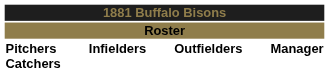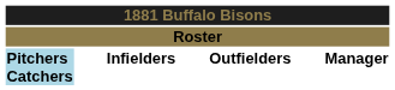Pitchers Catchers | column 1: no background -> lightblue background
